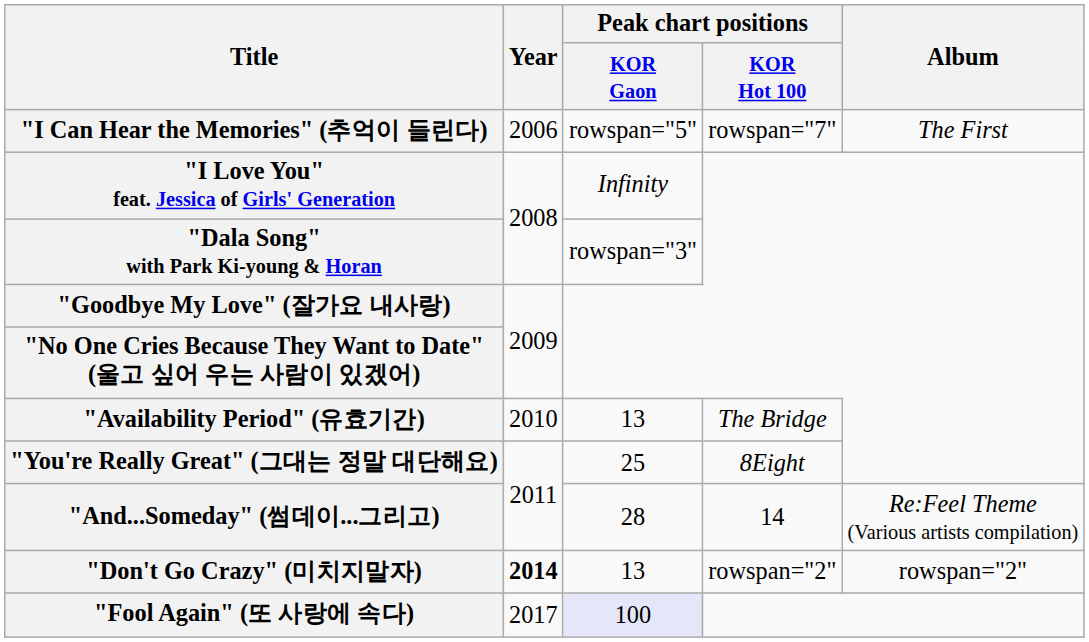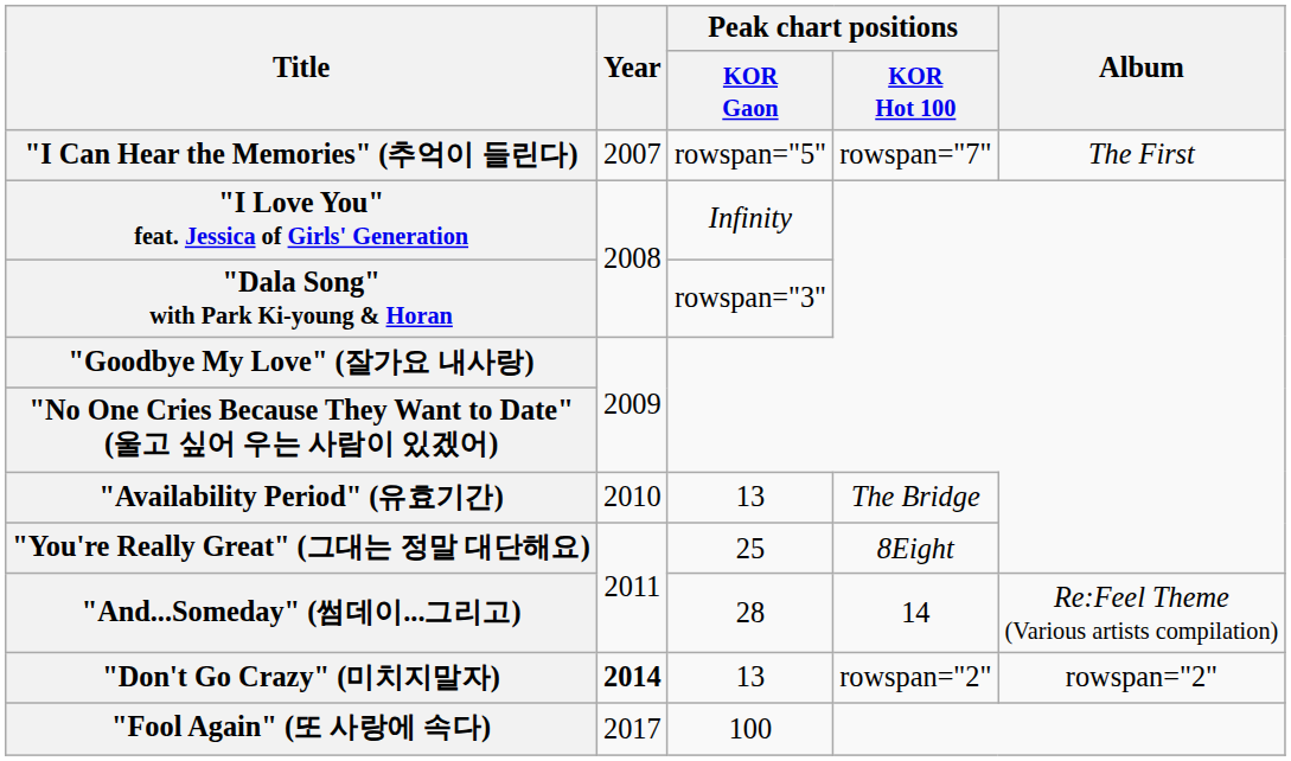"I Can Hear the Memories" (추억이 들린다) | Year: 2006 -> 2007
"Fool Again" (또 사랑에 속다) | Peak chart positions / KOR Gaon: lavender background -> no background
